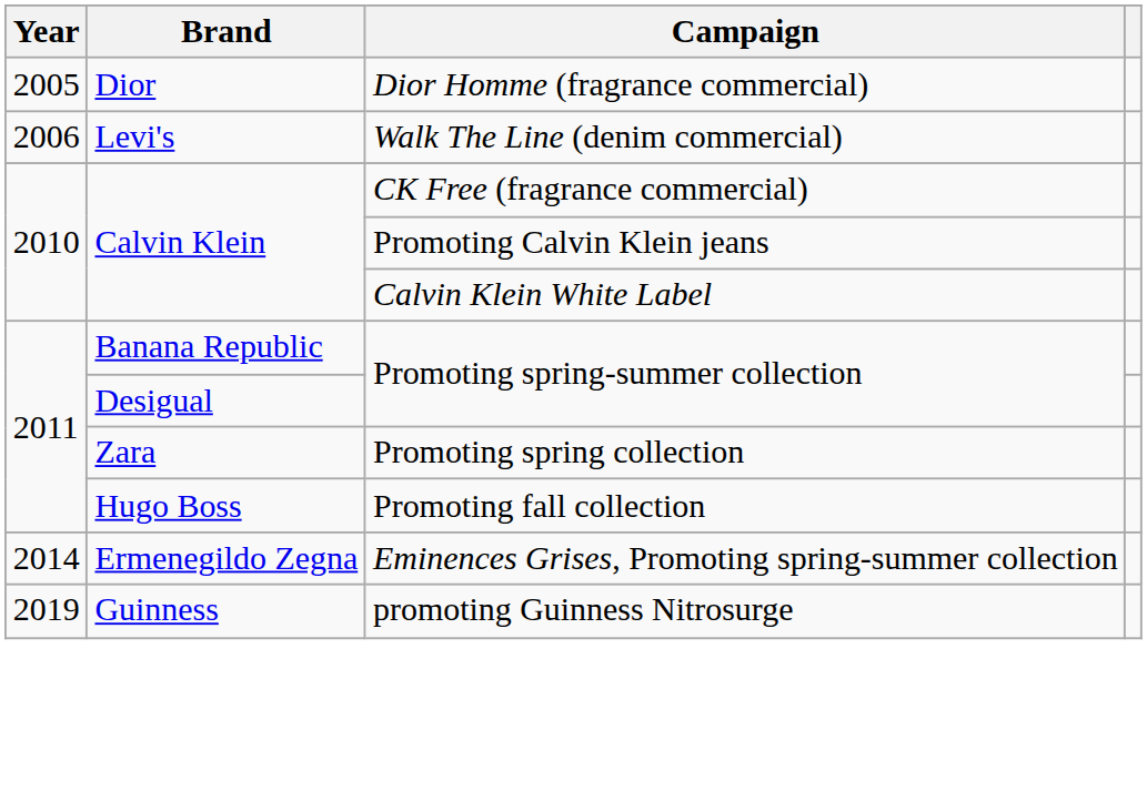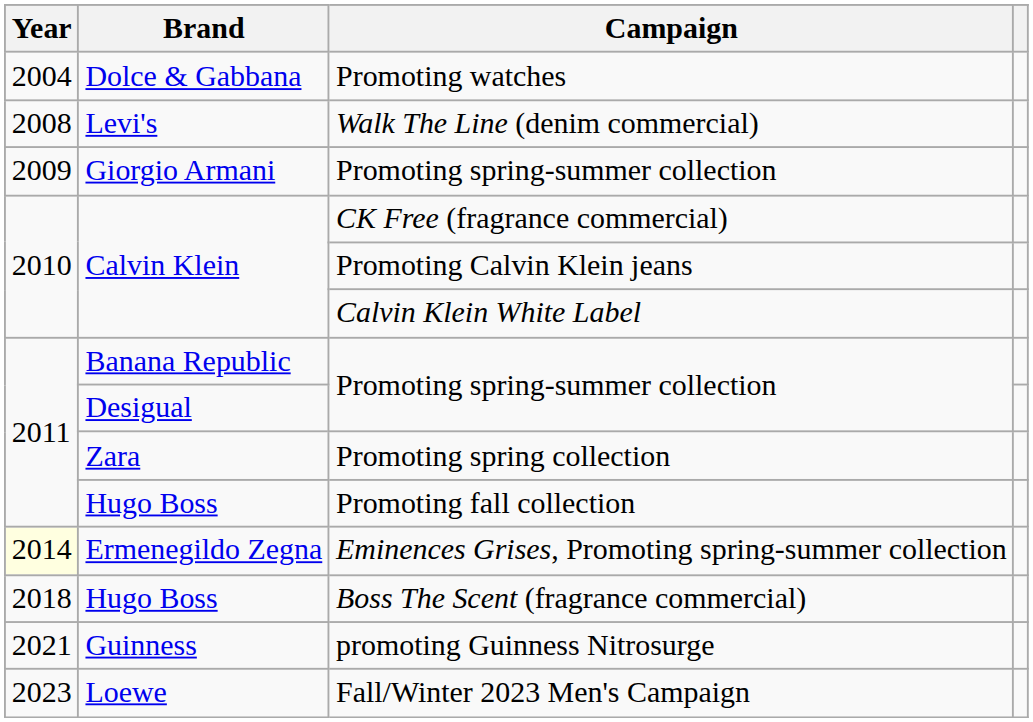+ row: 2004 | Dolce & Gabbana | Promoting watches
- row: 2005 | Dior | Dior Homme (fragrance commercial)
Walk The Line (denim commercial) | Year: 2006 -> 2008
+ row: 2009 | Giorgio Armani | Promoting spring-summer collection
Eminences Grises, Promoting spring-summer collection | Year: no background -> lightyellow background
+ row: 2018 | Hugo Boss | Boss The Scent (fragrance commercial)
promoting Guinness Nitrosurge | Year: 2019 -> 2021
+ row: 2023 | Loewe | Fall/Winter 2023 Men's Campaign
